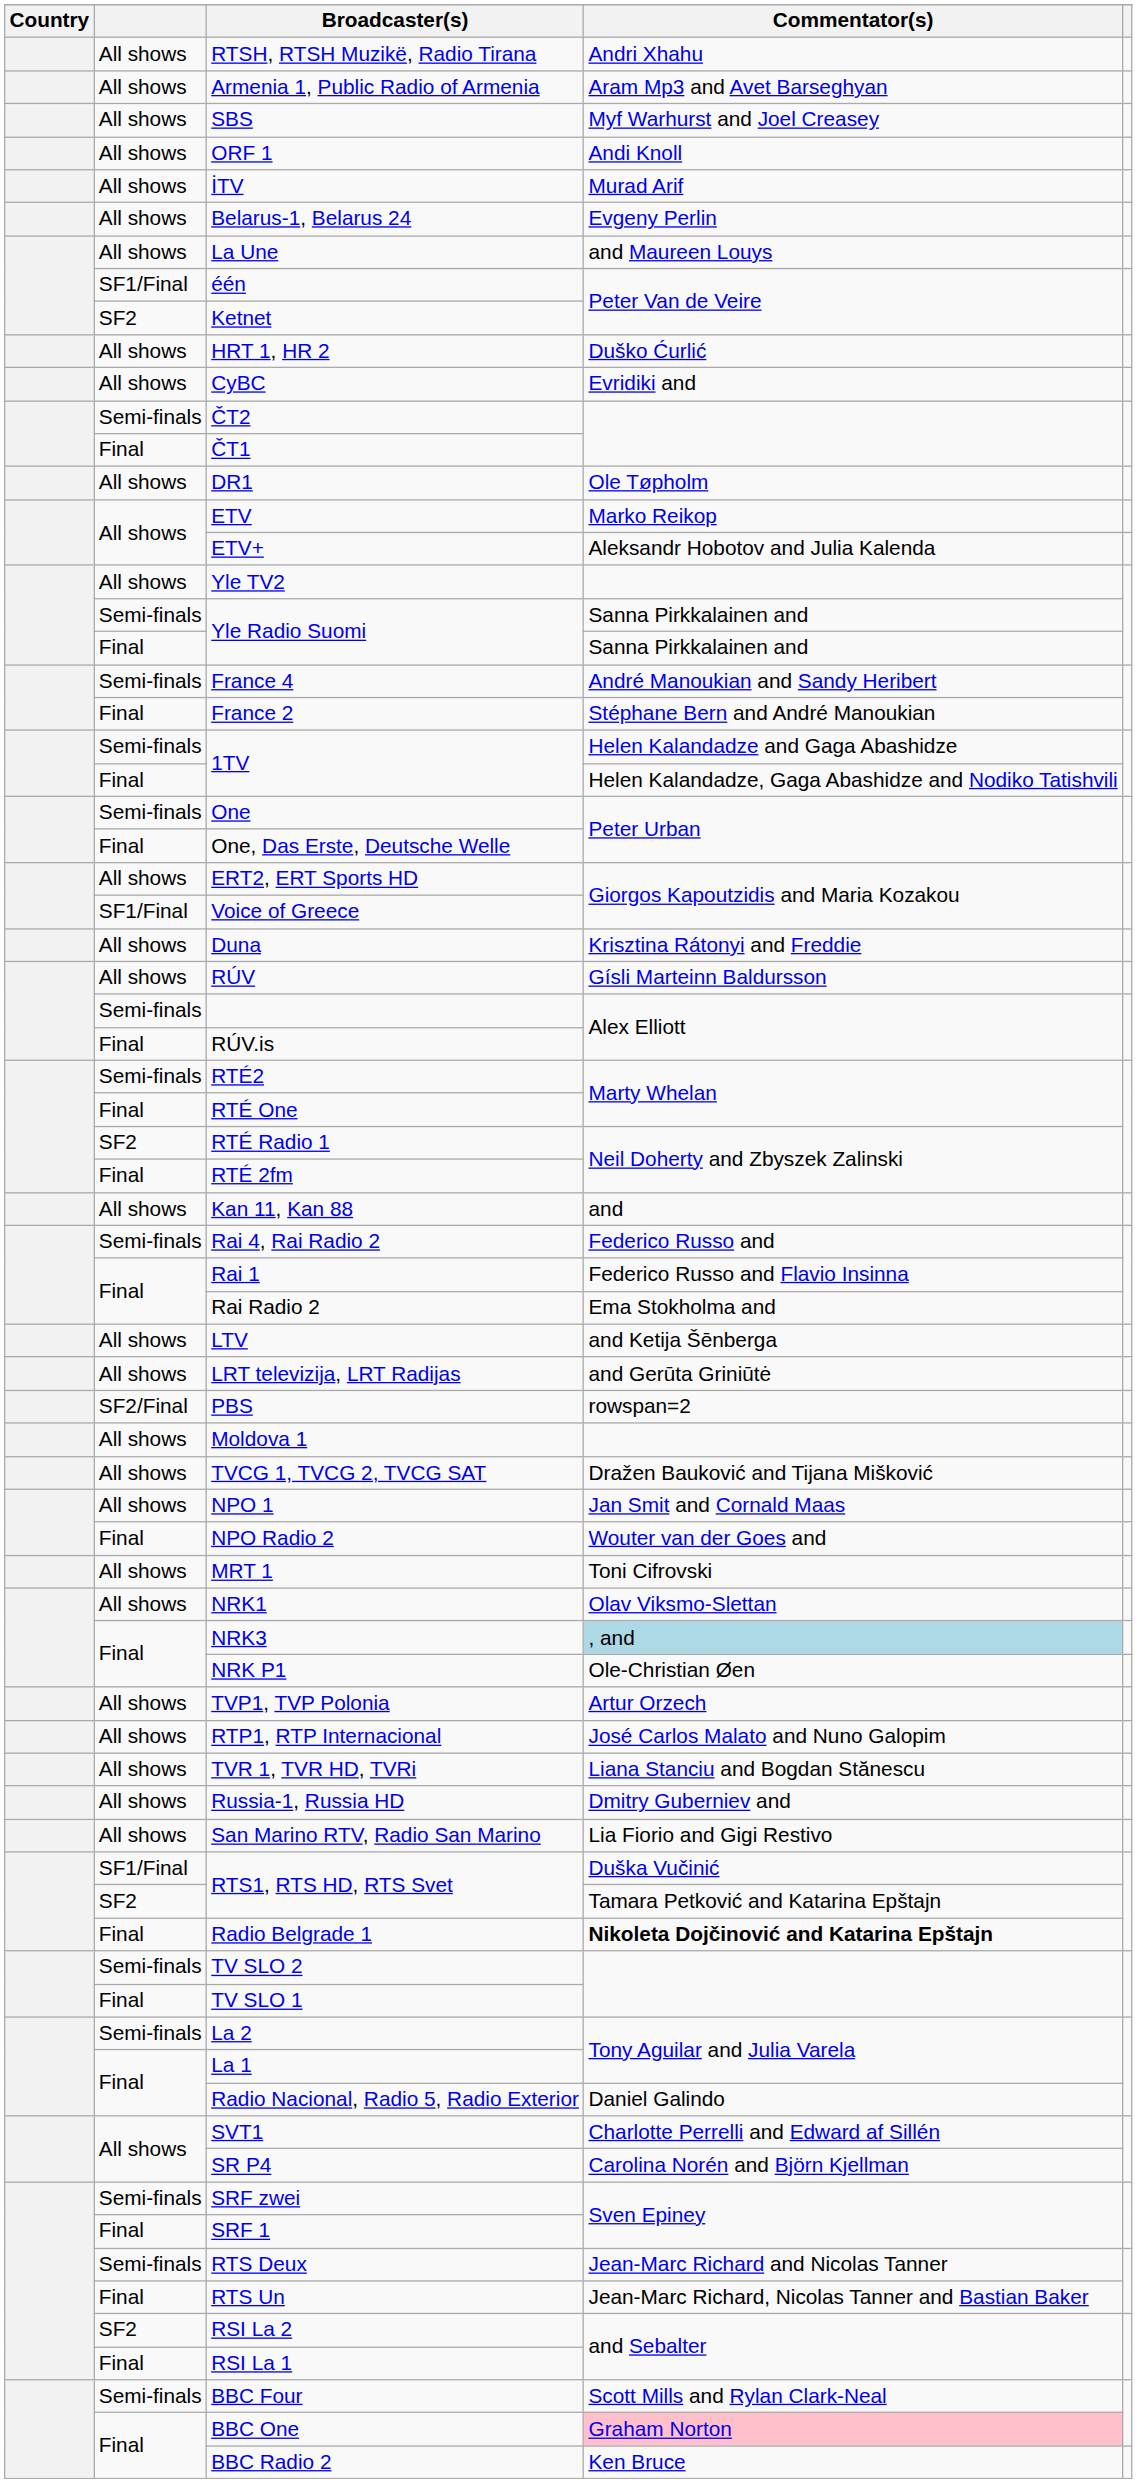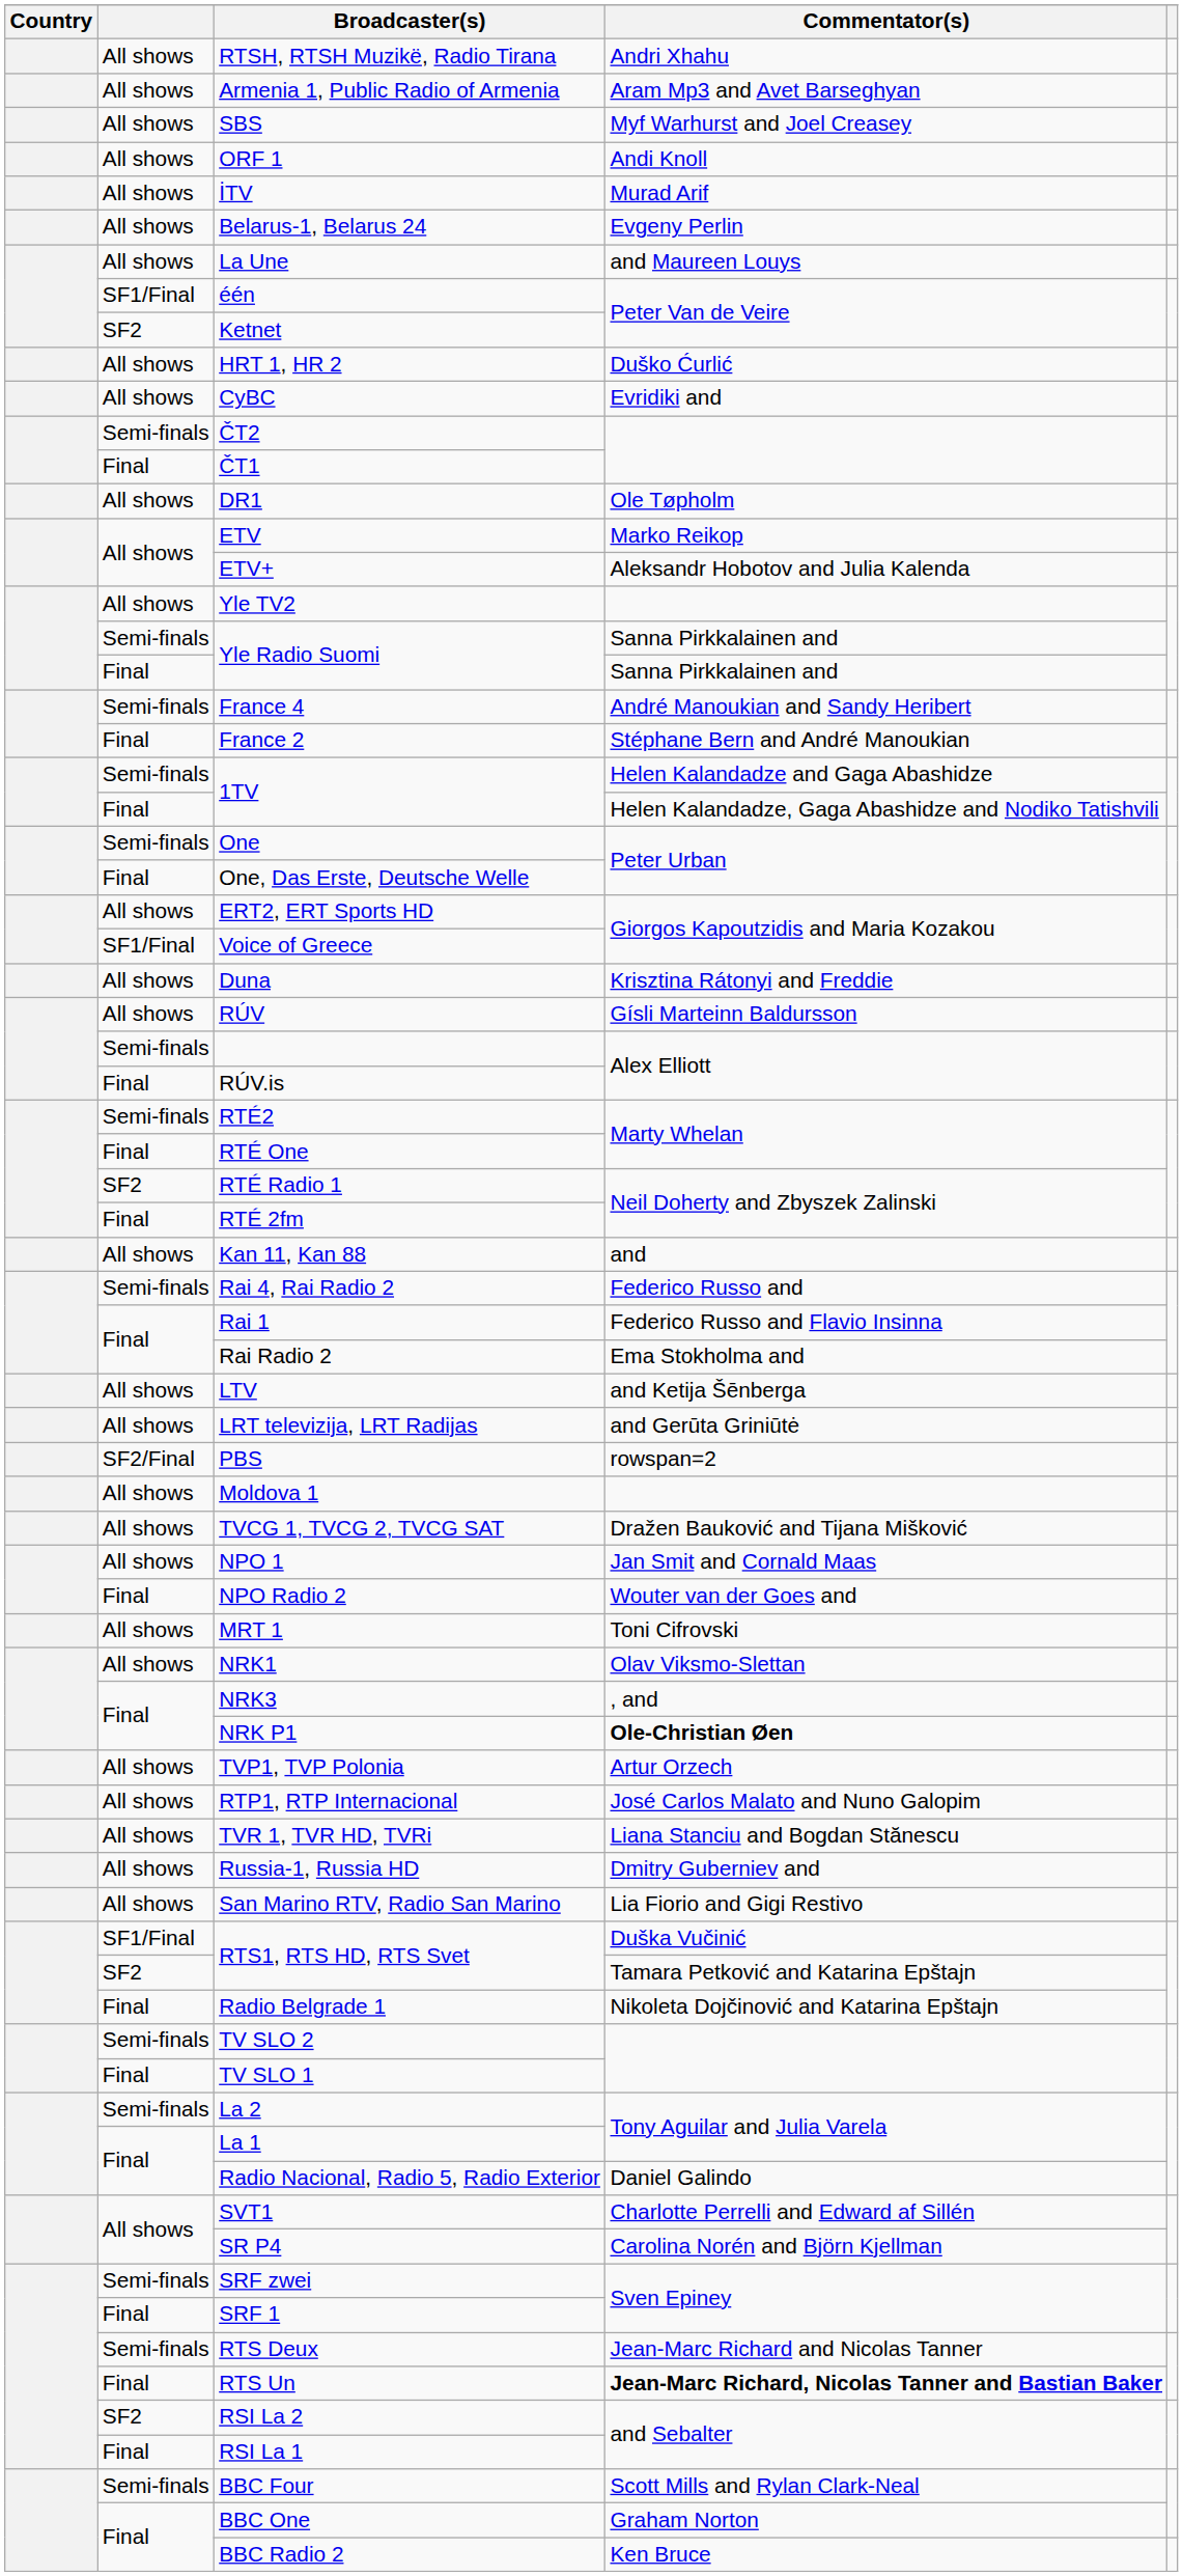NRK3 | Commentator(s): lightblue background -> no background
NRK P1 | Commentator(s): normal -> bold
Radio Belgrade 1 | Commentator(s): bold -> normal
RTS Un | Commentator(s): normal -> bold
BBC One | Commentator(s): pink background -> no background
